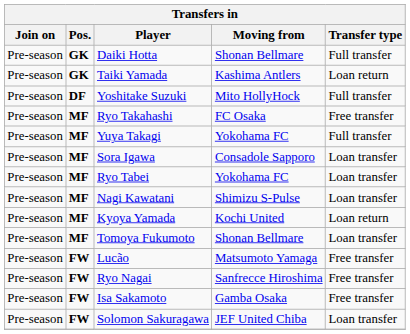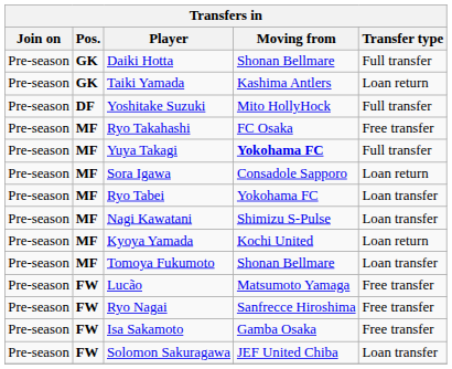Yuya Takagi | Moving from: normal -> bold
Sora Igawa | Transfer type: Loan transfer -> Loan return
